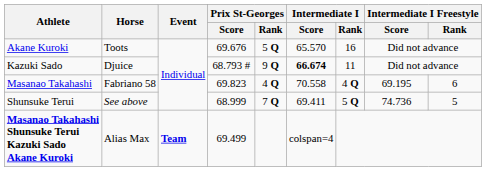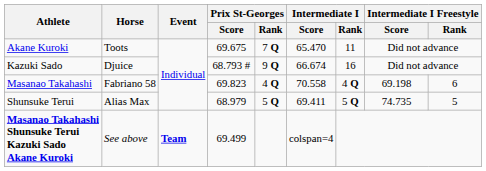Akane Kuroki | Prix St-Georges / Score: 69.676 -> 69.675
Akane Kuroki | Prix St-Georges / Rank: 5 Q -> 7 Q
Akane Kuroki | Intermediate I / Score: 65.570 -> 65.470
Akane Kuroki | Intermediate I / Rank: 16 -> 11
Kazuki Sado | Intermediate I / Score: bold -> normal
Kazuki Sado | Intermediate I / Rank: 11 -> 16
Masanao Takahashi | Intermediate I Freestyle / Score: 69.195 -> 69.198
Shunsuke Terui | Horse: See above -> Alias Max
Shunsuke Terui | Prix St-Georges / Score: 68.999 -> 68.979
Shunsuke Terui | Prix St-Georges / Rank: 7 Q -> 5 Q
Shunsuke Terui | Intermediate I Freestyle / Score: 74.736 -> 74.735
Masanao Takahashi Shunsuke Terui Kazuki Sado Akane Kuroki | Horse: Alias Max -> See above
